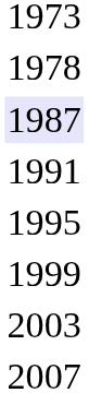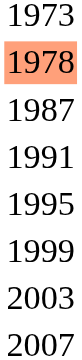1978 | column 1: no background -> lightsalmon background
1987 | column 1: lavender background -> no background
